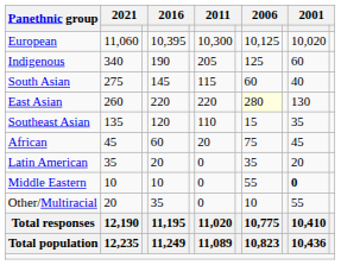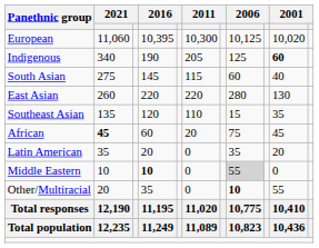Indigenous | column 10: normal -> bold
East Asian | column 8: lightyellow background -> no background
African | column 2: normal -> bold
Middle Eastern | column 4: normal -> bold
Middle Eastern | column 8: no background -> lightgrey background
Middle Eastern | column 10: bold -> normal
Other/Multiracial | column 8: normal -> bold
